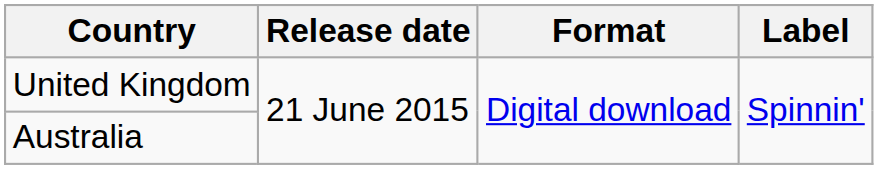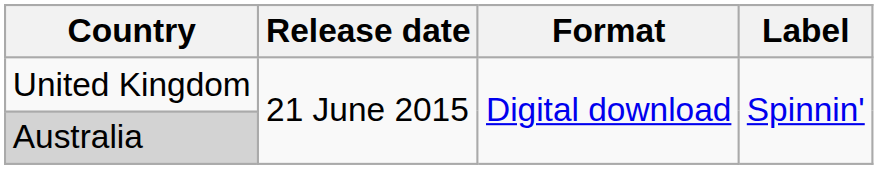Australia | Country: no background -> lightgrey background
